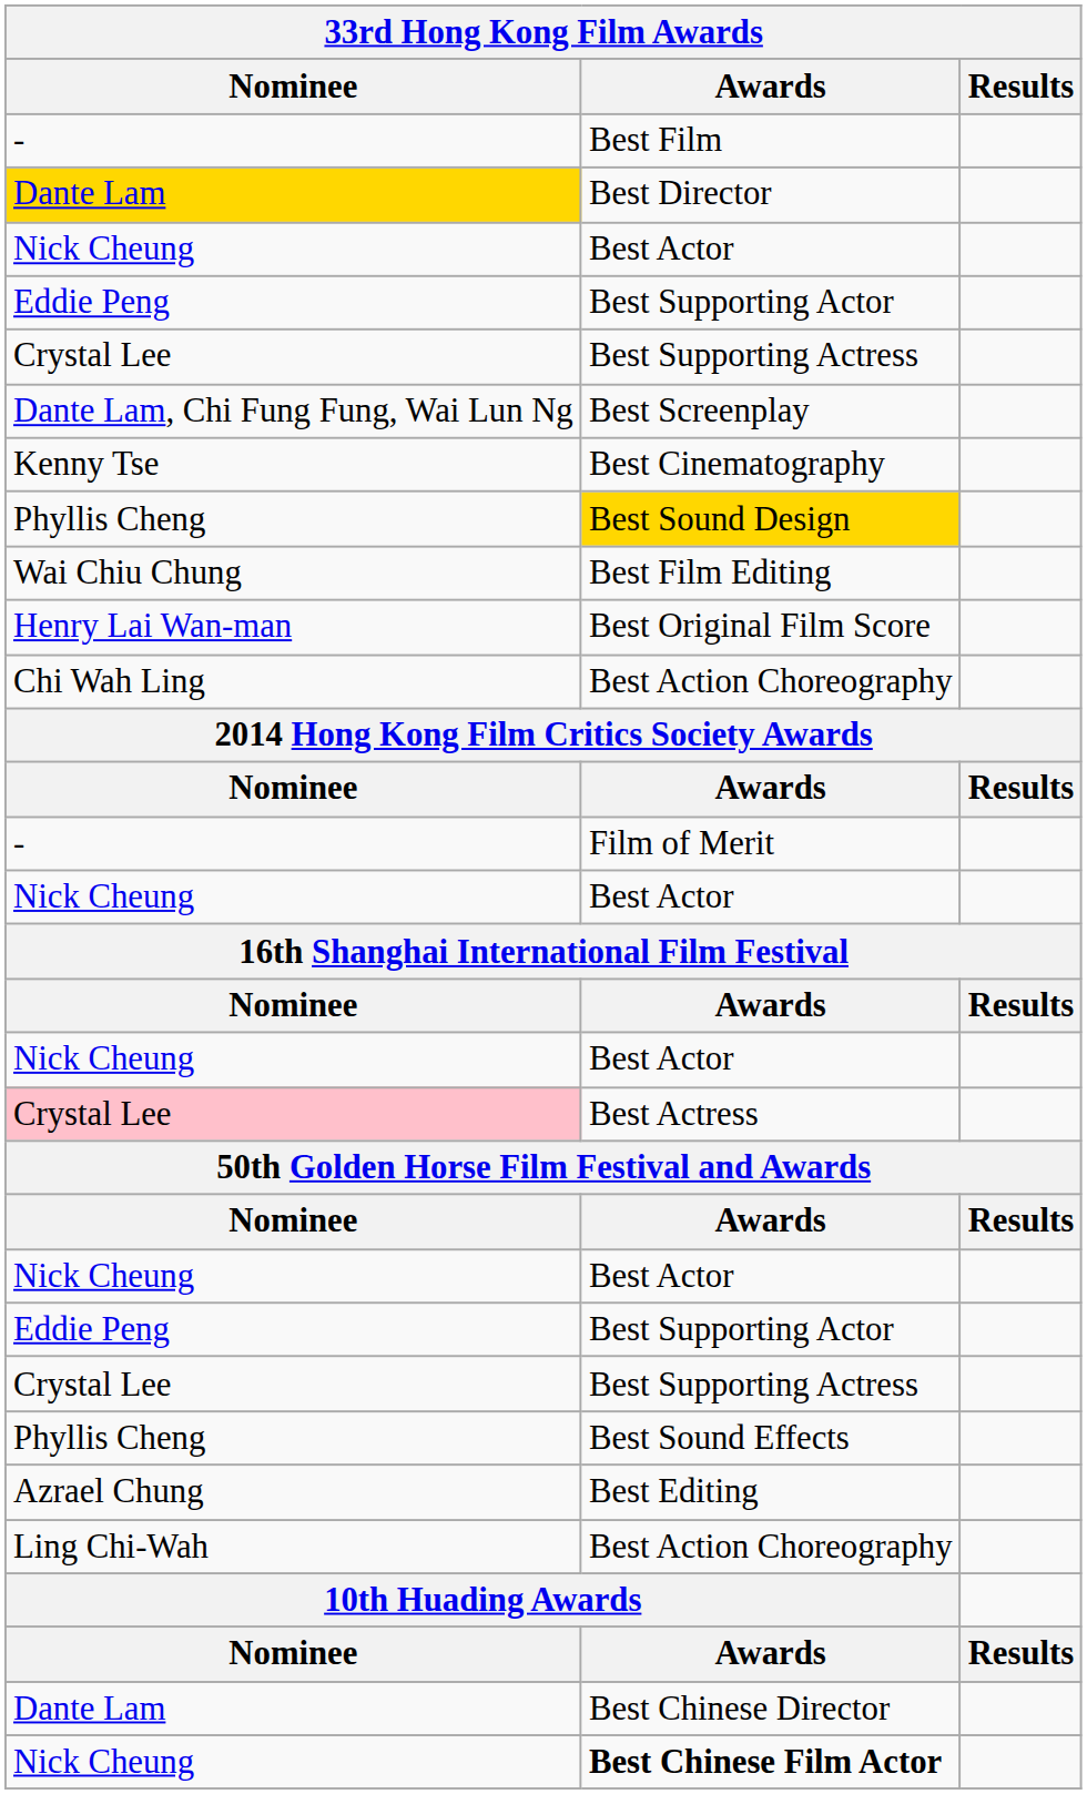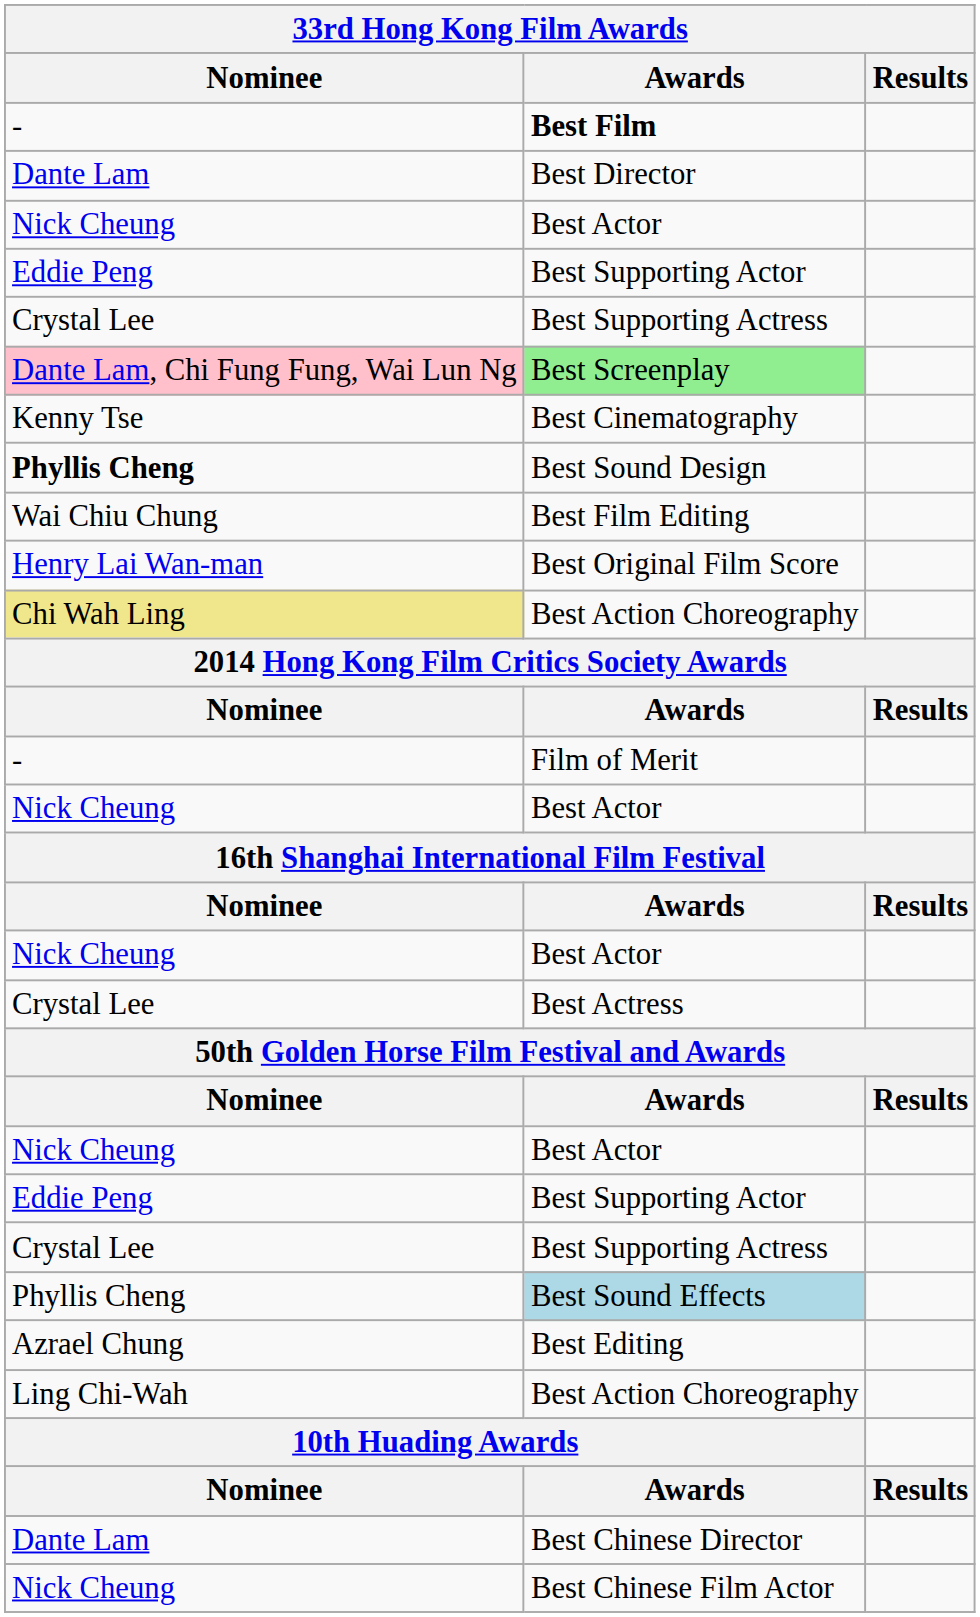Best Film | Awards: normal -> bold
Best Director | Nominee: gold background -> no background
Best Screenplay | Nominee: no background -> pink background
Best Screenplay | Awards: no background -> lightgreen background
Best Sound Design | Nominee: normal -> bold
Best Sound Design | Awards: gold background -> no background
Chi Wah Ling / Best Action Choreography | Nominee: no background -> khaki background
Best Actress | Nominee: pink background -> no background
Best Sound Effects | Awards: no background -> lightblue background
Best Chinese Film Actor | Awards: bold -> normal
